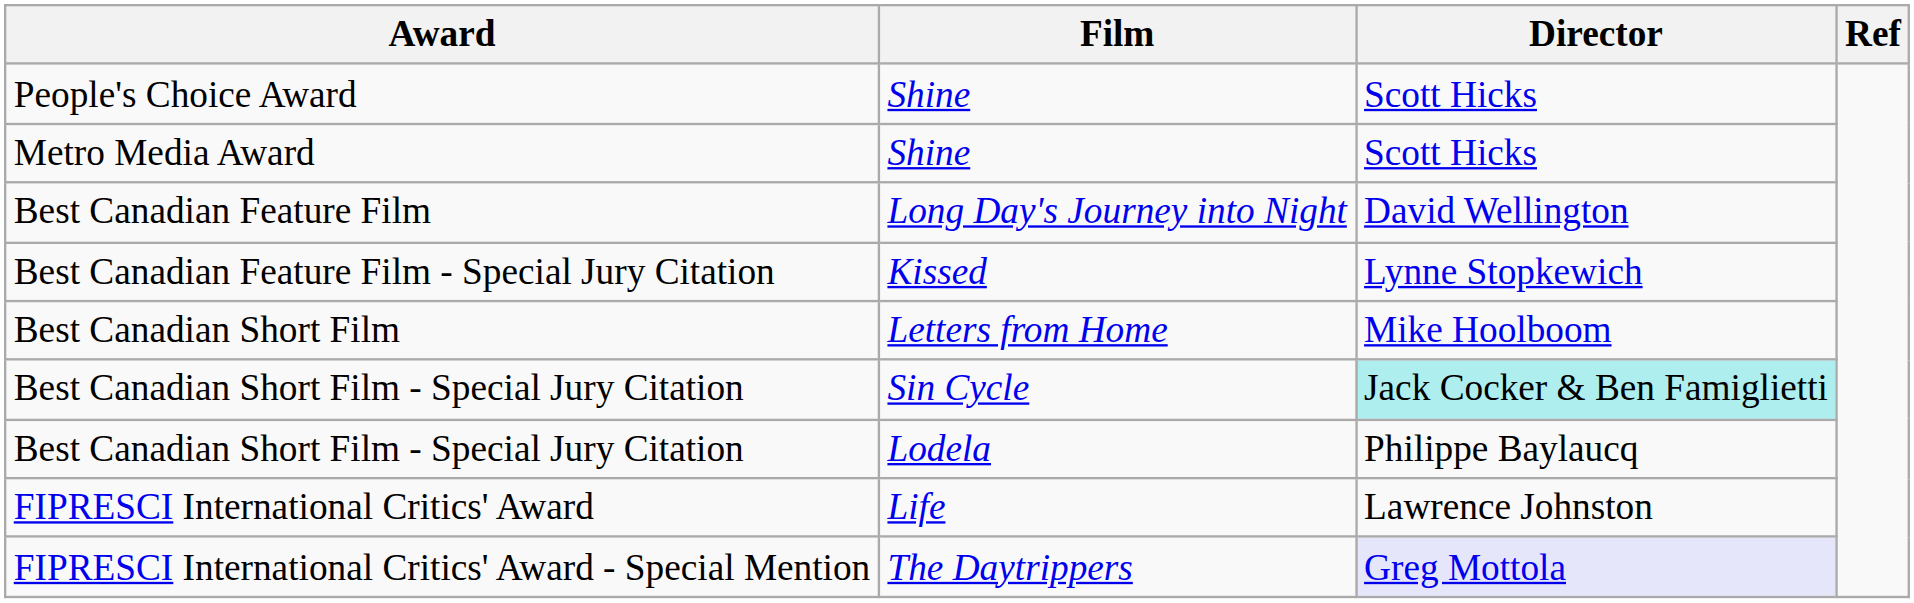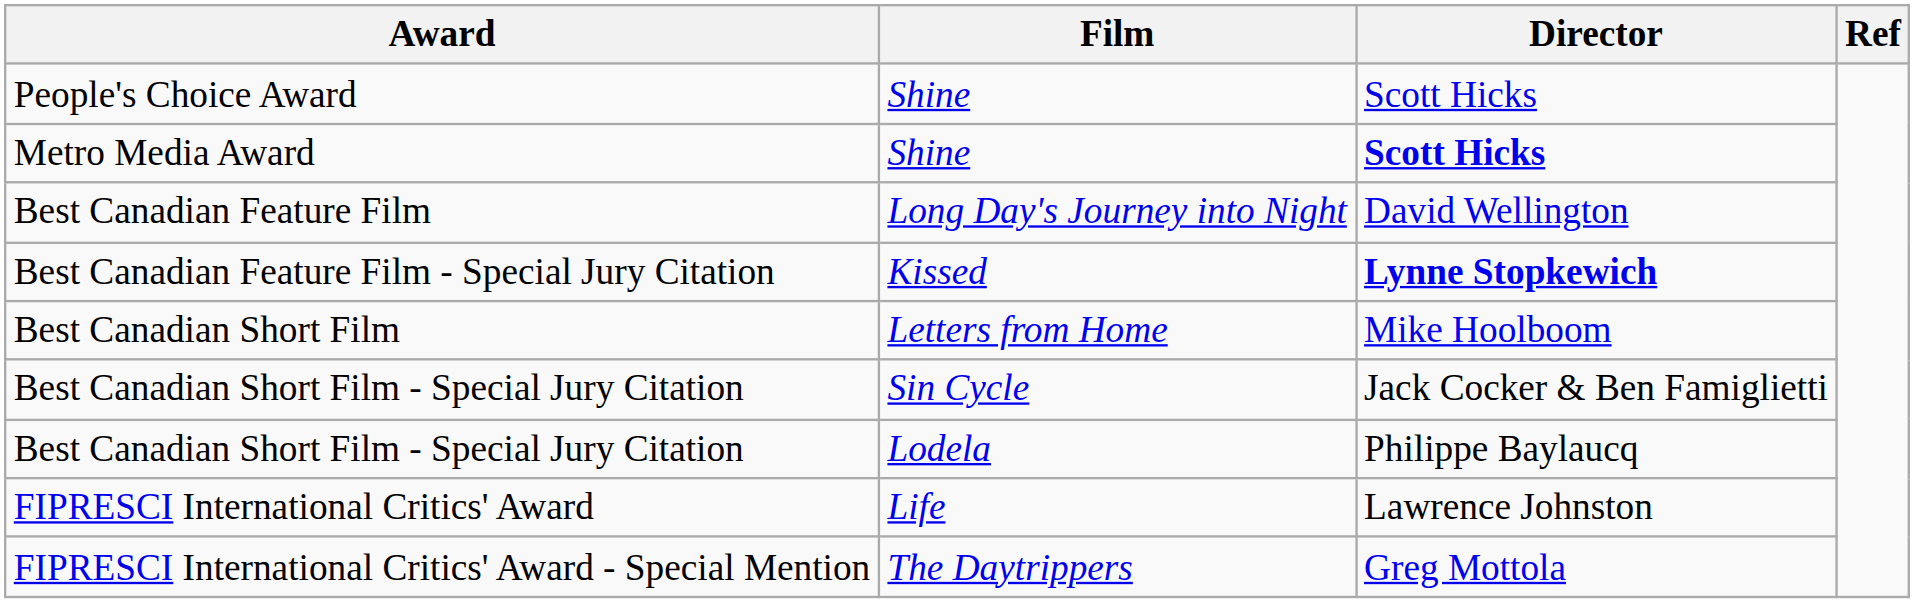Metro Media Award | Director: normal -> bold
Best Canadian Feature Film - Special Jury Citation | Director: normal -> bold
Best Canadian Short Film - Special Jury Citation / Sin Cycle | Director: paleturquoise background -> no background
FIPRESCI International Critics' Award - Special Mention | Director: lavender background -> no background
